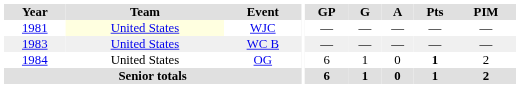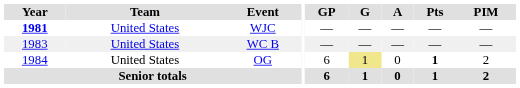WJC | Year: normal -> bold
WJC | Team: lightyellow background -> no background
OG | G: no background -> khaki background
